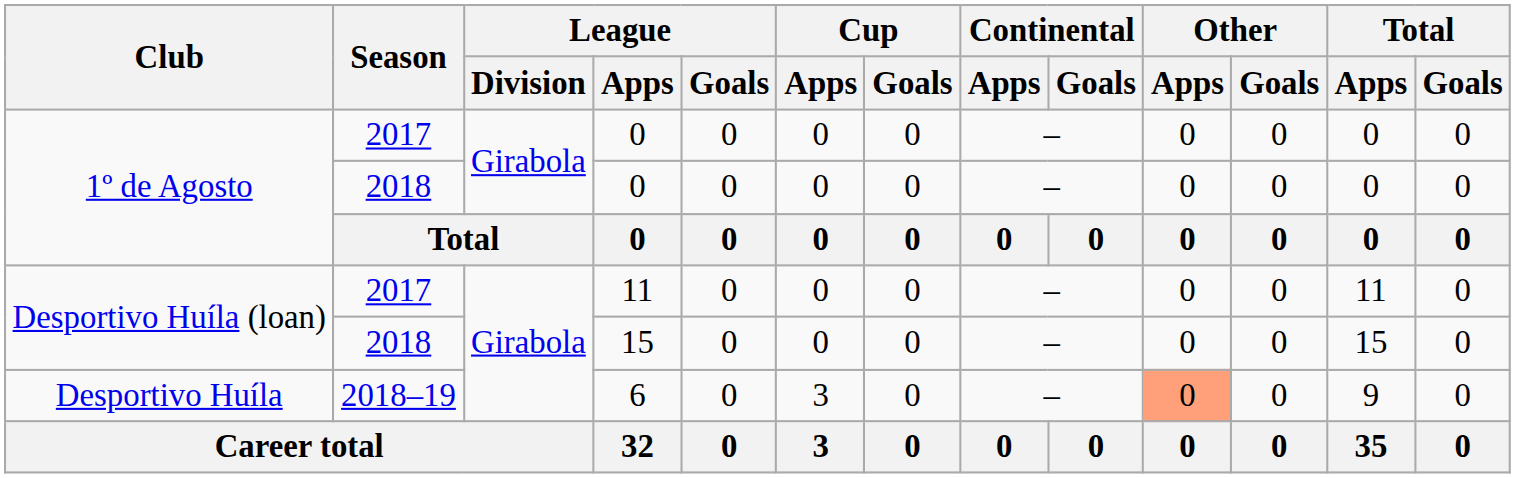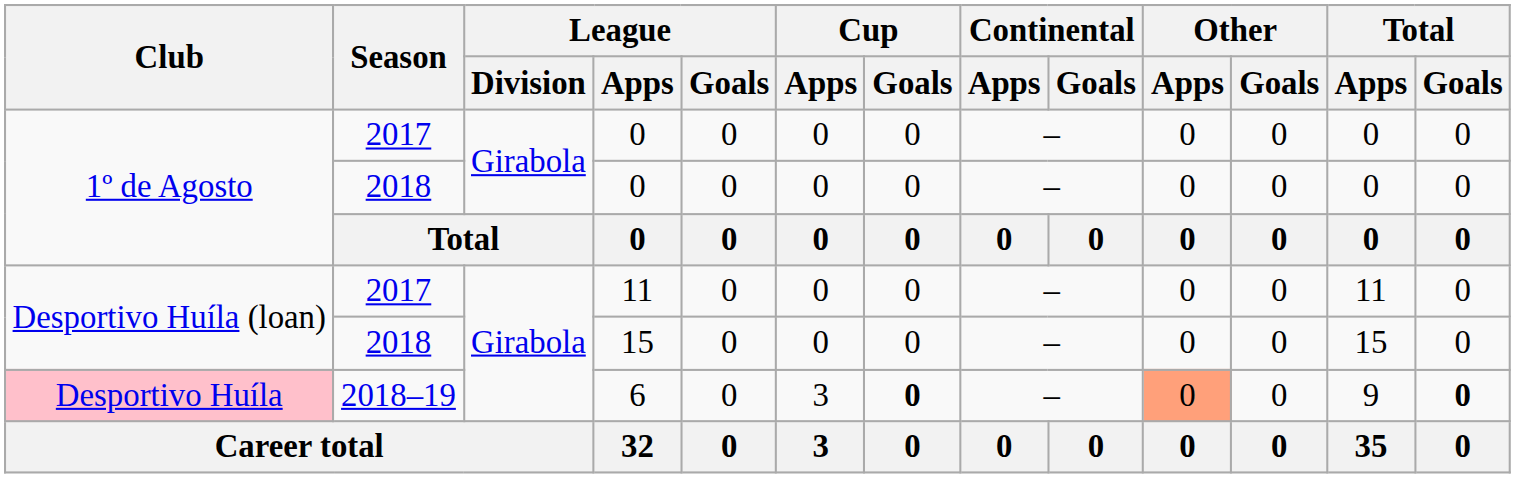6 | Club: no background -> pink background
6 | Cup / Goals: normal -> bold
6 | Total / Goals: normal -> bold
